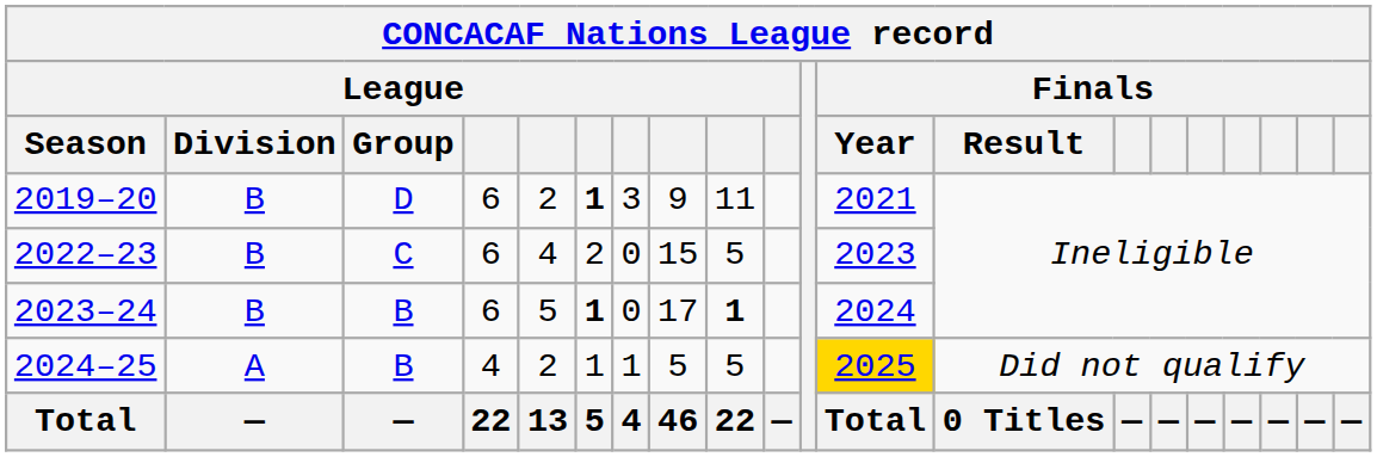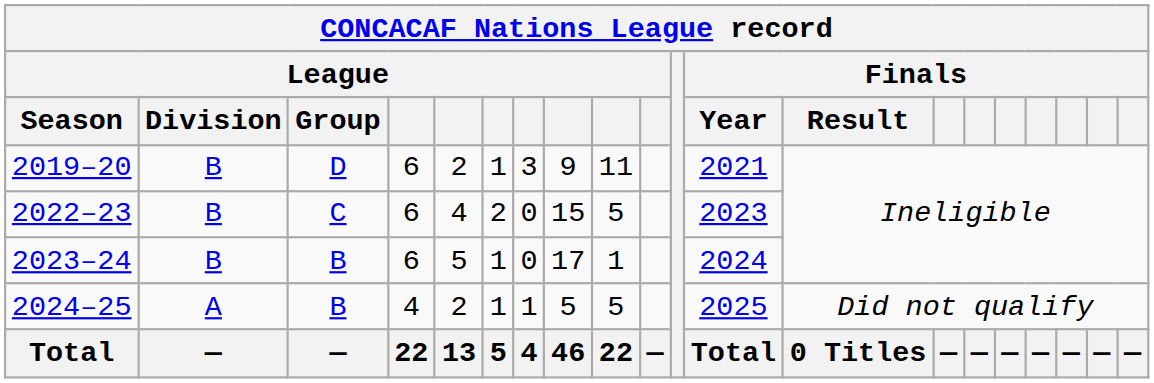2019–20 | column 6: bold -> normal
2023–24 | column 6: bold -> normal
2023–24 | column 9: bold -> normal
2024–25 | Finals / Year: gold background -> no background
